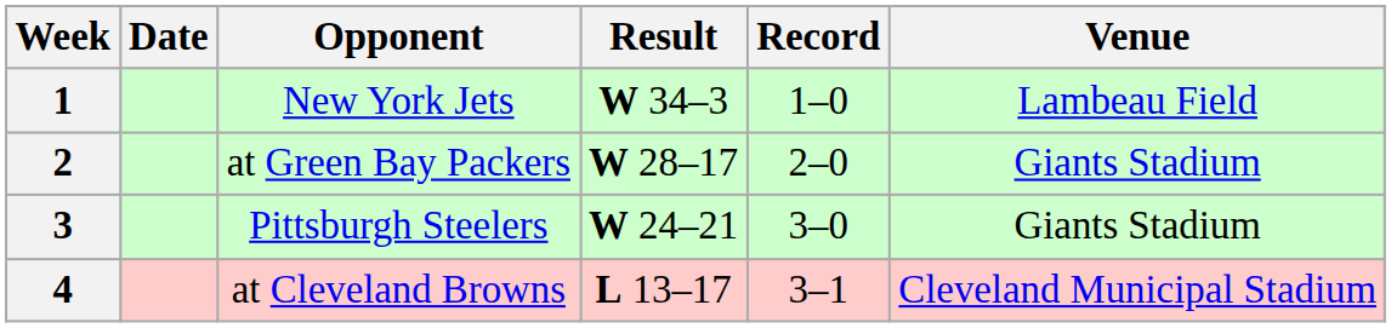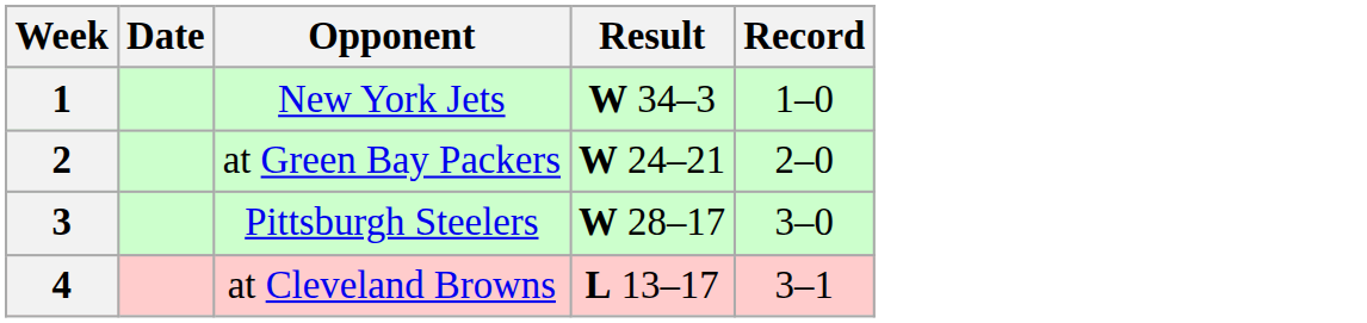- column: Venue | Lambeau Field | Giants Stadium | Giants Stadium | Cleveland Municipal Stadium
2 | Result: W 28–17 -> W 24–21
3 | Result: W 24–21 -> W 28–17
